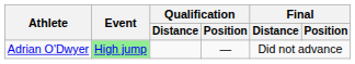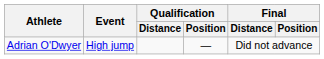Adrian O'Dwyer | Event: lightgreen background -> no background
